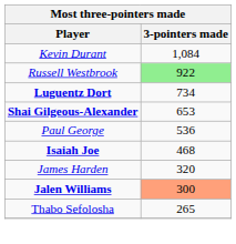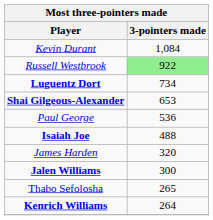Isaiah Joe | 3-pointers made: 468 -> 488
Jalen Williams | 3-pointers made: lightsalmon background -> no background
+ row: Kenrich Williams | 264
